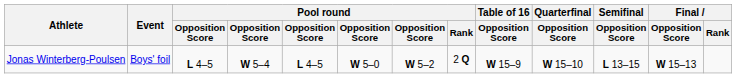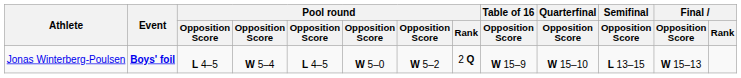Jonas Winterberg-Poulsen | Event: normal -> bold
